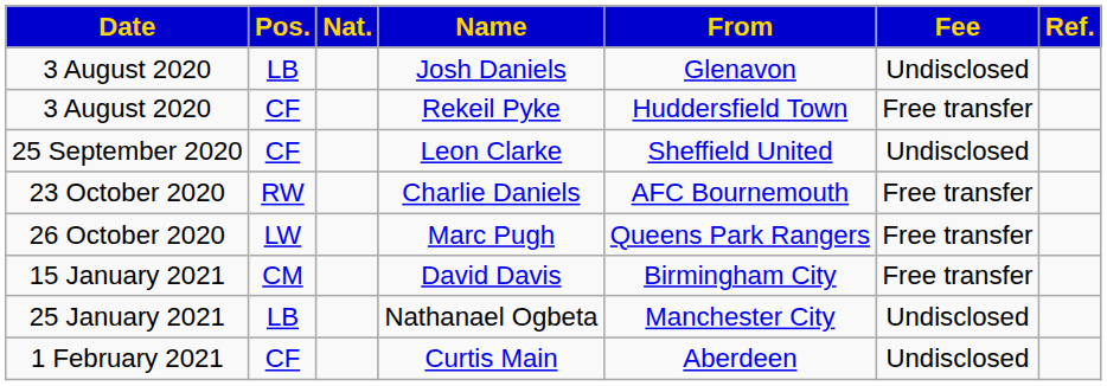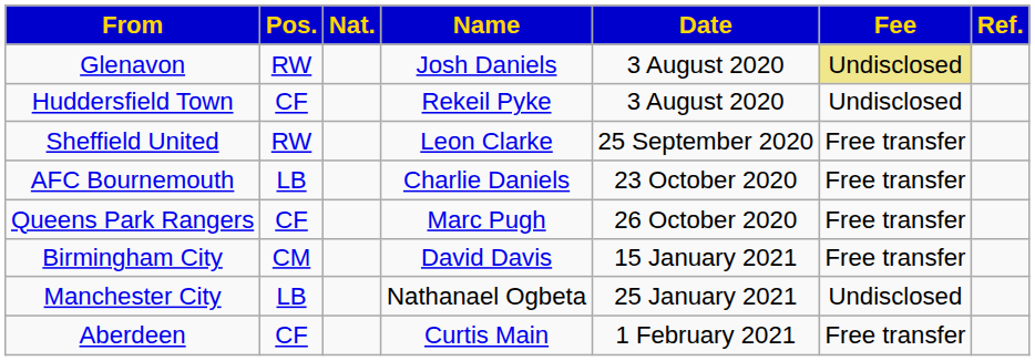columns swapped: Date <-> From
Josh Daniels | Pos.: LB -> RW
Josh Daniels | Fee: no background -> khaki background
Rekeil Pyke | Fee: Free transfer -> Undisclosed
Leon Clarke | Pos.: CF -> RW
Leon Clarke | Fee: Undisclosed -> Free transfer
Charlie Daniels | Pos.: RW -> LB
Marc Pugh | Pos.: LW -> CF
Curtis Main | Fee: Undisclosed -> Free transfer
